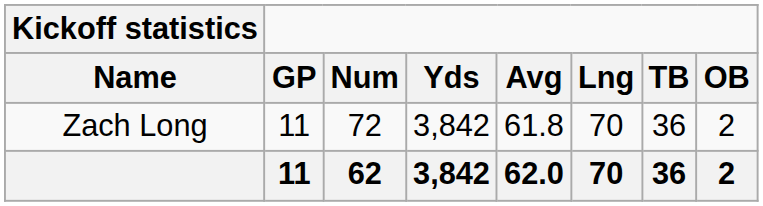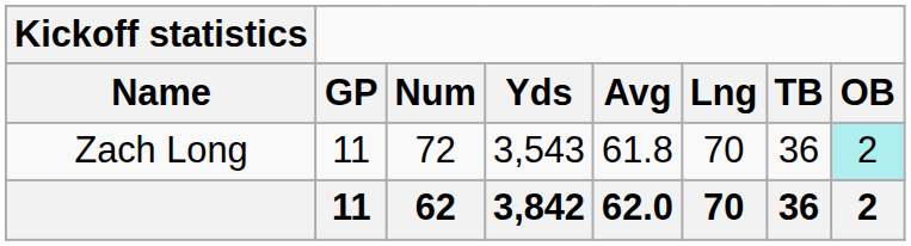Zach Long | Yds: 3,842 -> 3,543
Zach Long | OB: no background -> paleturquoise background
